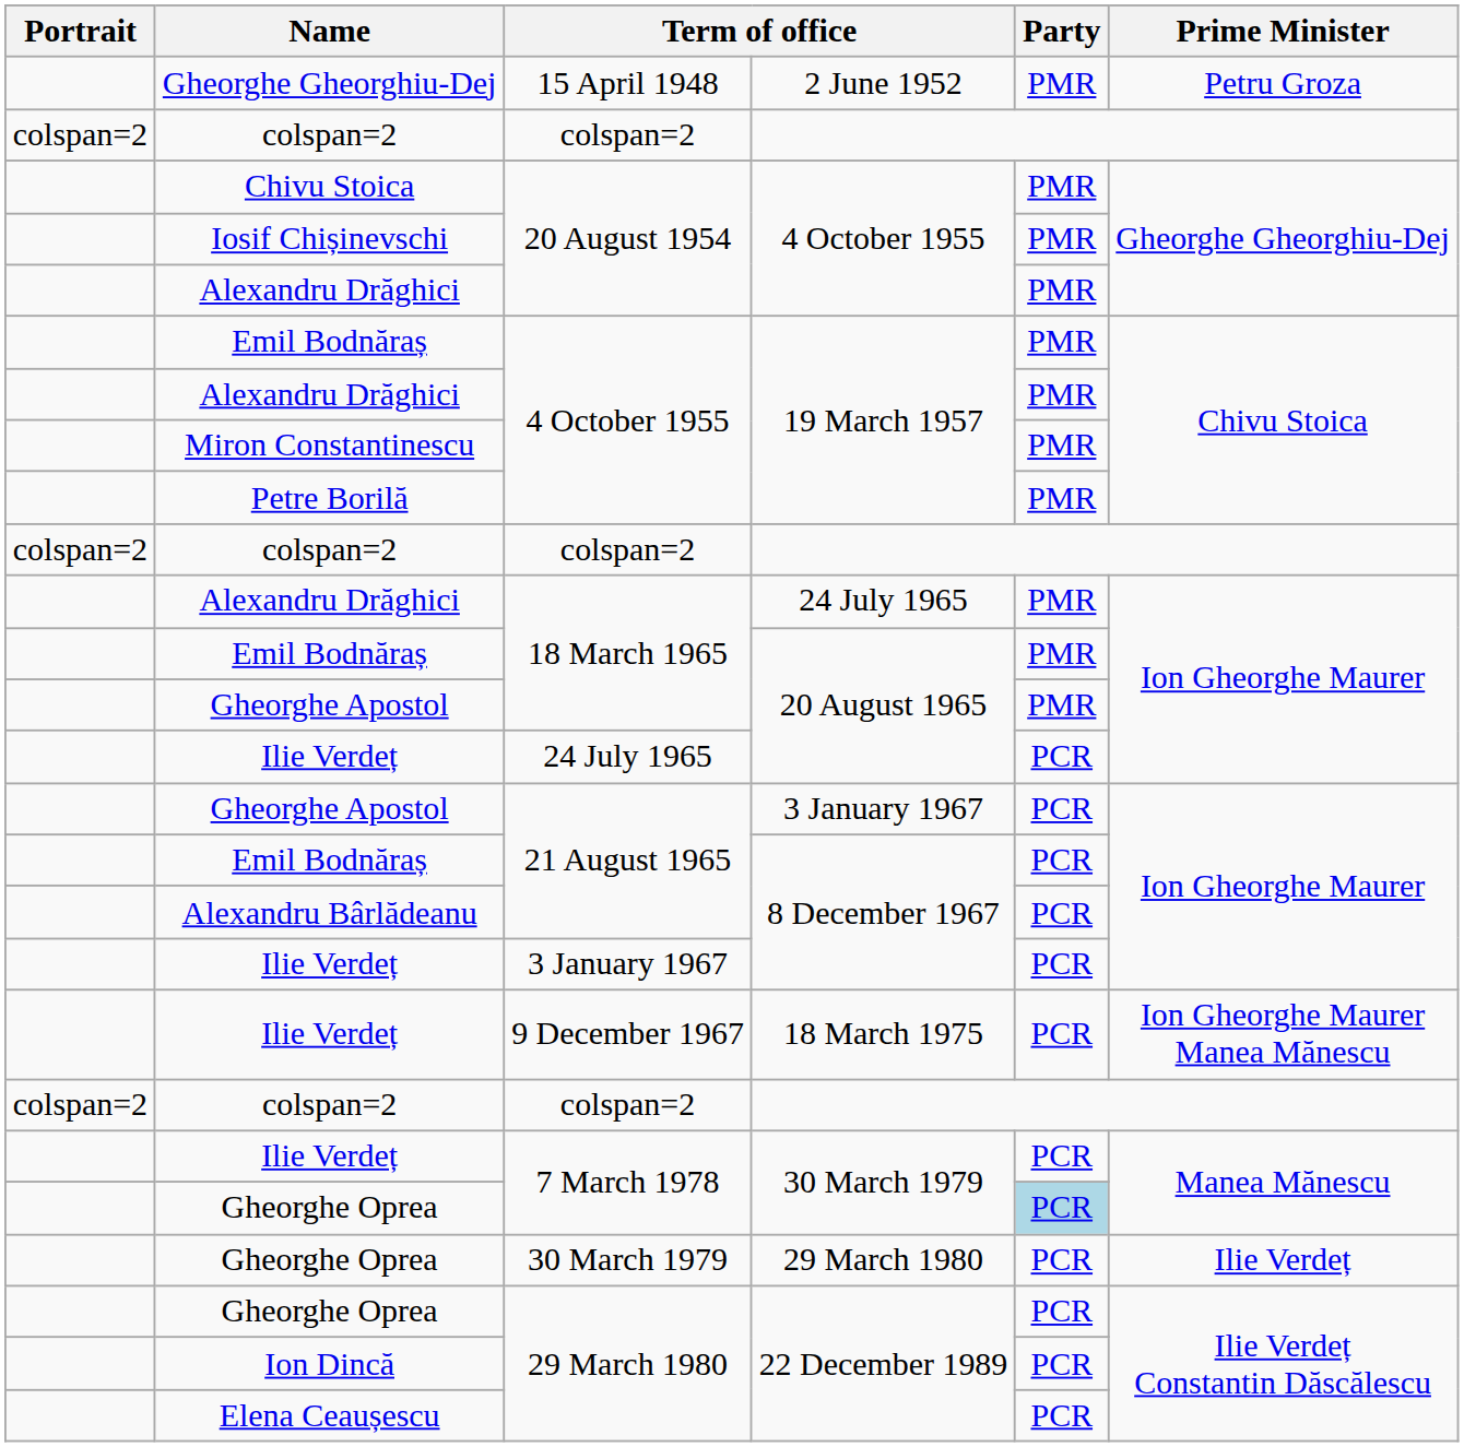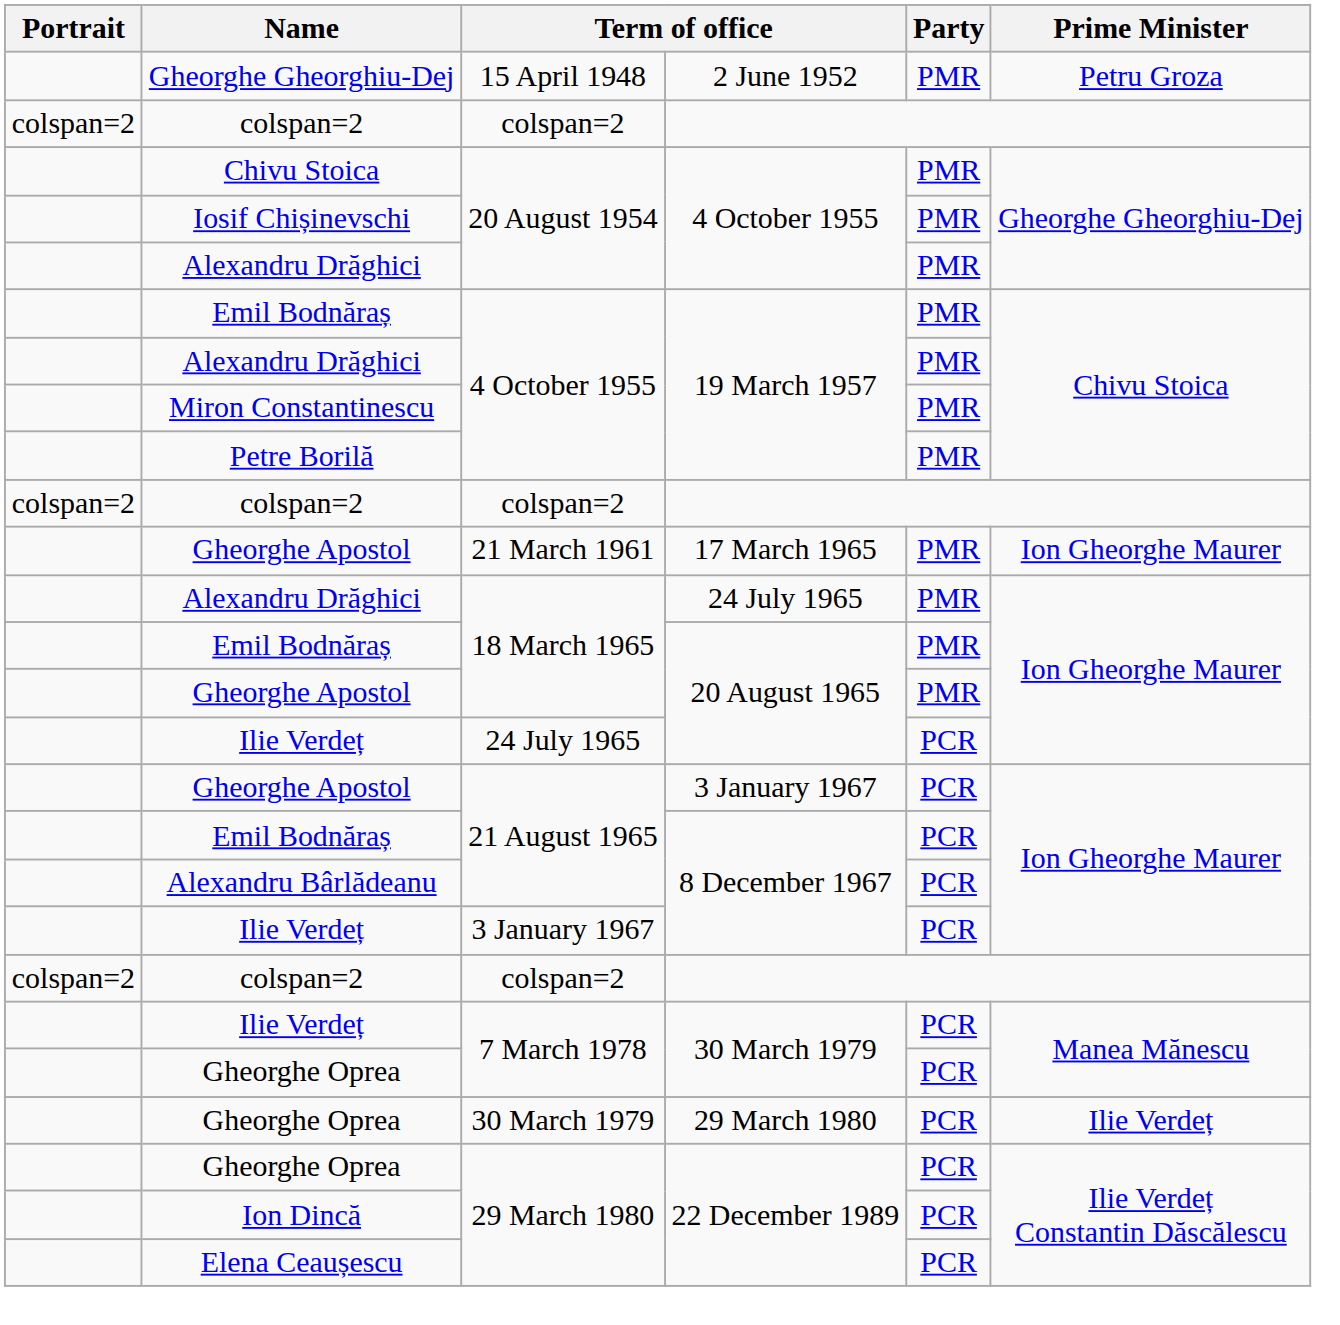+ row: Gheorghe Apostol | 21 March 1961 | 17 March 1965 | PMR | Ion Gheorghe Maurer
- row: Ilie Verdeț | 9 December 1967 | 18 March 1975 | PCR | Ion Gheorghe Maurer Manea Mănescu
Gheorghe Oprea / 7 March 1978 | Party: lightblue background -> no background
